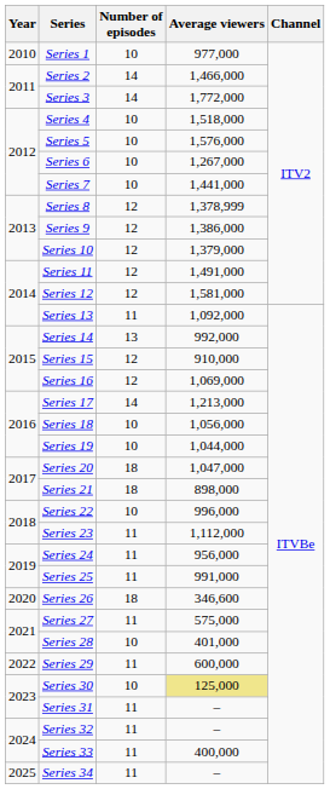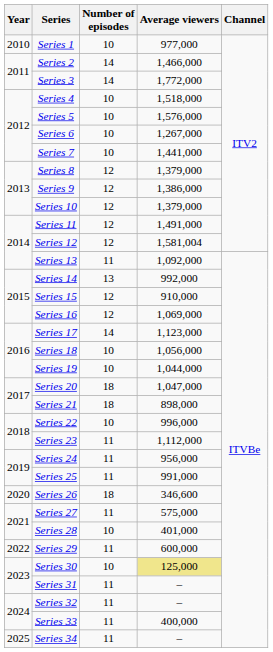Series 8 | Average viewers: 1,378,999 -> 1,379,000
Series 12 | Average viewers: 1,581,000 -> 1,581,004
Series 17 | Average viewers: 1,213,000 -> 1,123,000
